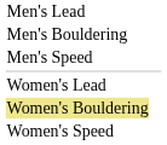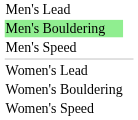Men's Bouldering | column 1: no background -> lightgreen background
Women's Bouldering | column 1: khaki background -> no background
